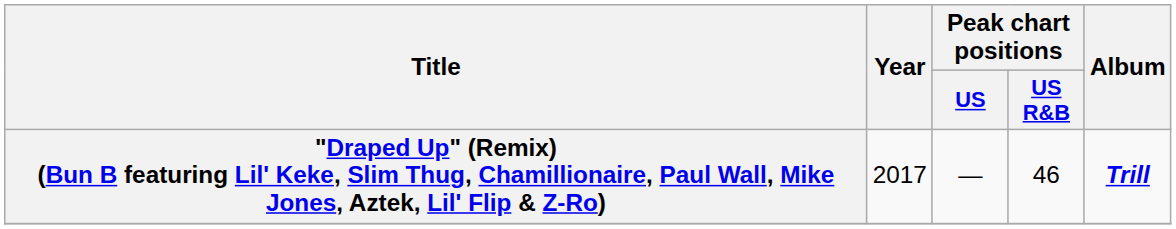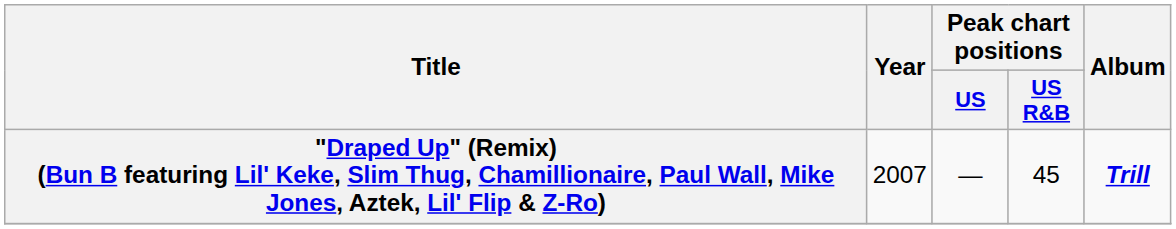row 3 | Year: 2017 -> 2007
row 3 | Peak chart positions / US R&B: 46 -> 45
